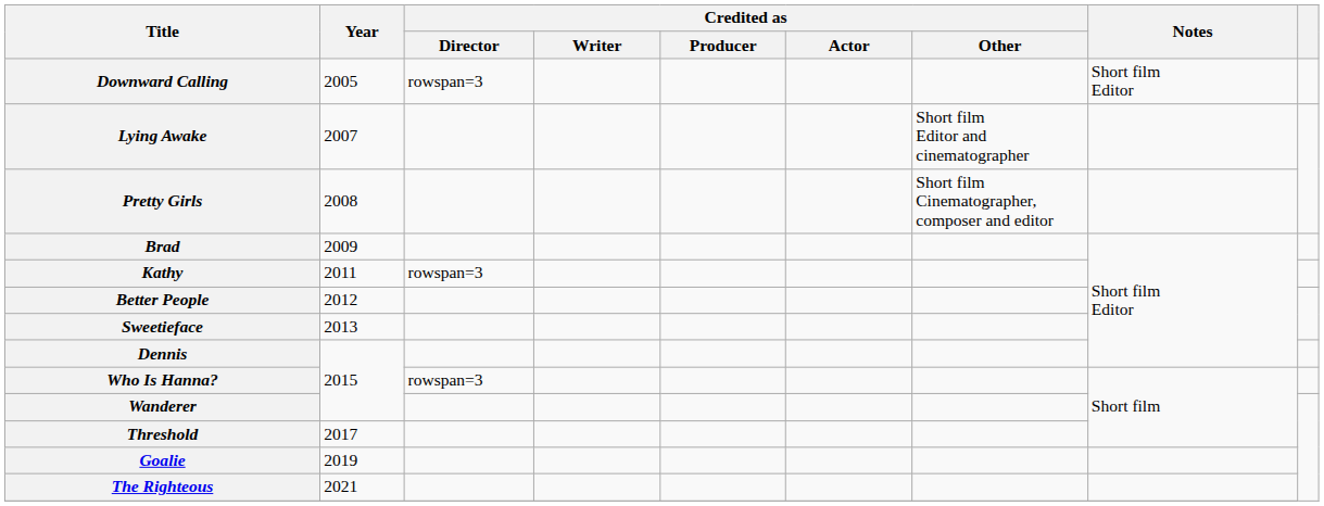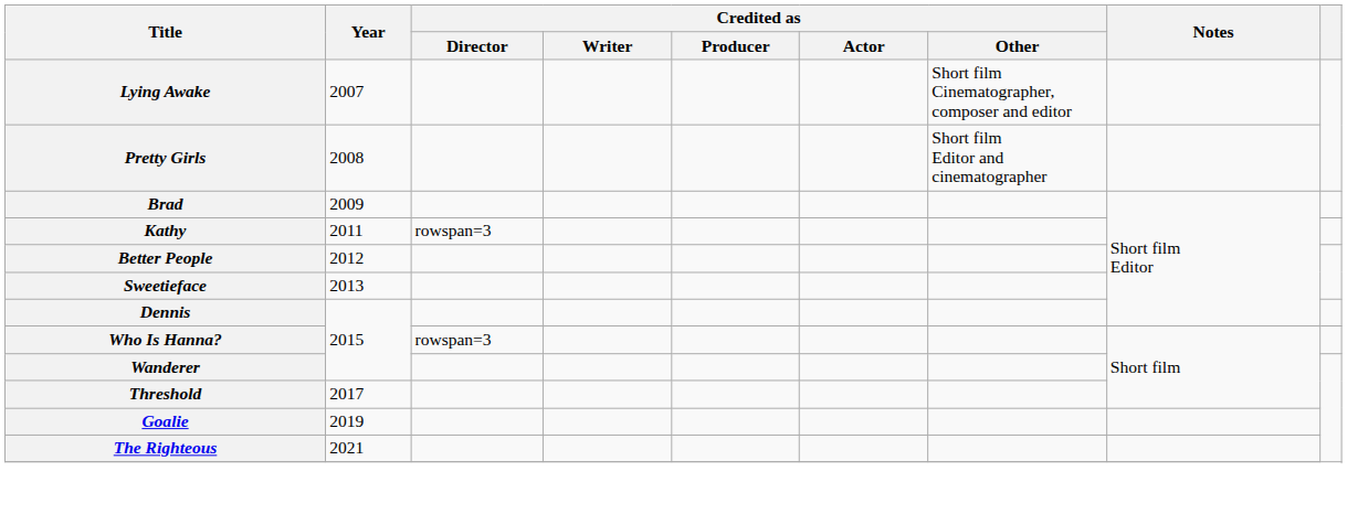- row: Downward Calling | 2005 | rowspan=3 | Short film Editor
Lying Awake | Credited as / Other: Short film Editor and cinematographer -> Short film Cinematographer, composer and editor
Pretty Girls | Credited as / Other: Short film Cinematographer, composer and editor -> Short film Editor and cinematographer
